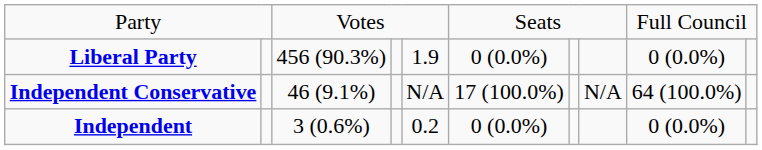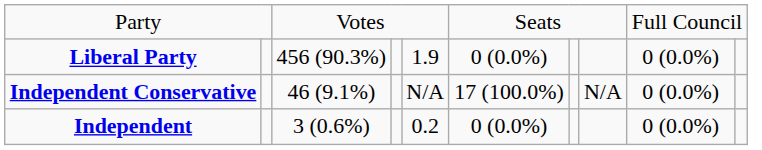Independent Conservative | column 9: 64 (100.0%) -> 0 (0.0%)
